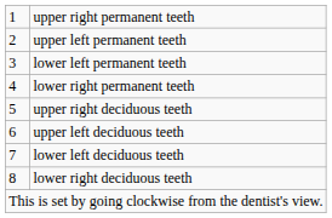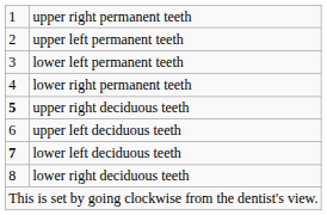upper right deciduous teeth | column 1: normal -> bold
lower left deciduous teeth | column 1: normal -> bold
